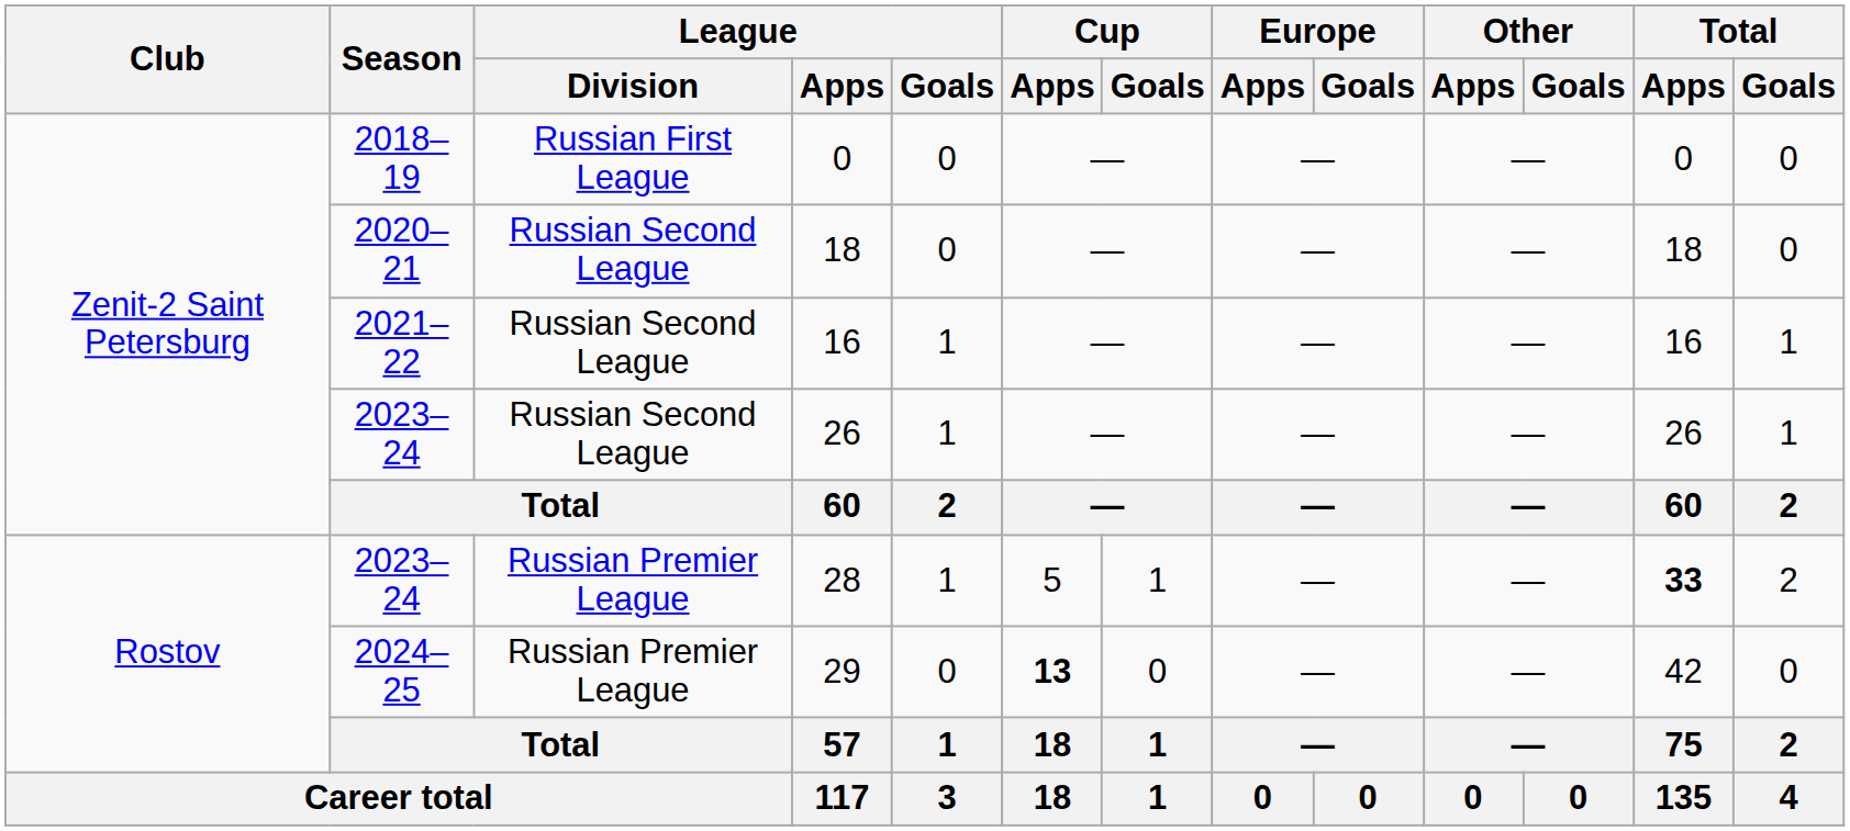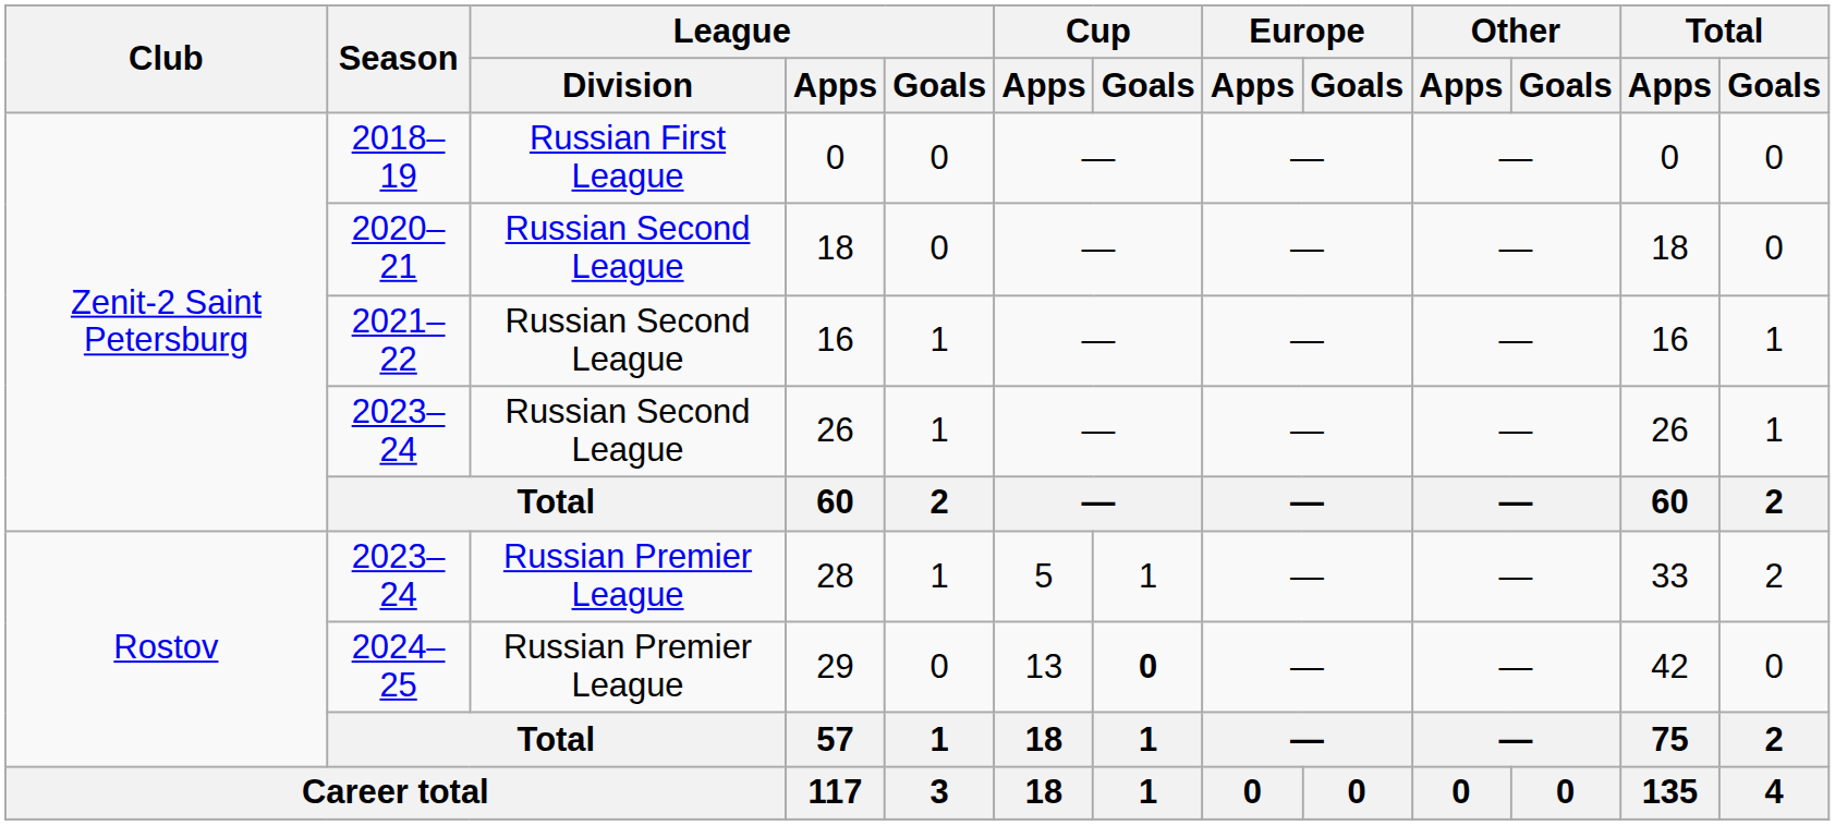28 | Total / Apps: bold -> normal
29 | Cup / Apps: bold -> normal
29 | Cup / Goals: normal -> bold
